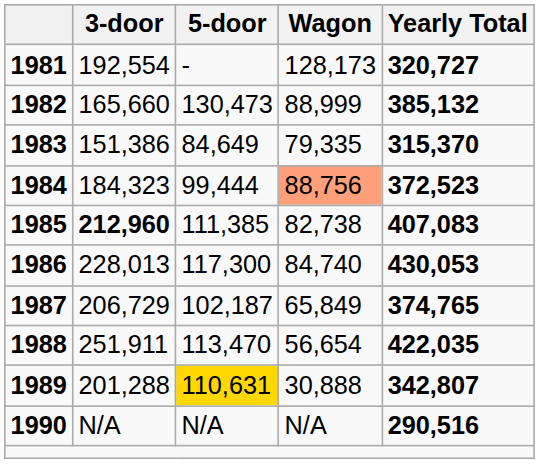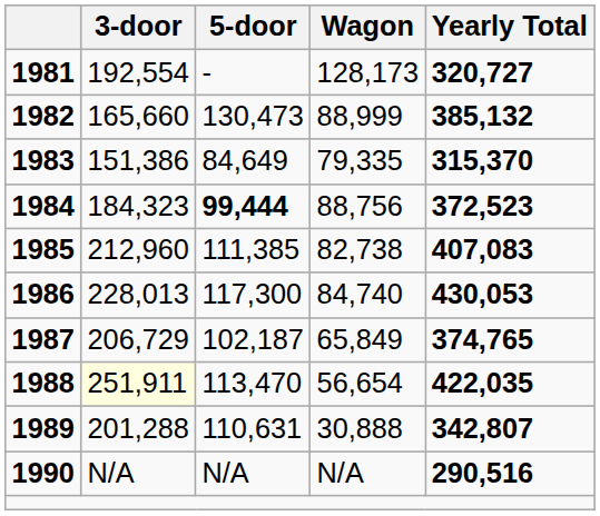1984 | 5-door: normal -> bold
1984 | Wagon: lightsalmon background -> no background
1985 | 3-door: bold -> normal
1988 | 3-door: no background -> lightyellow background
1989 | 5-door: gold background -> no background
